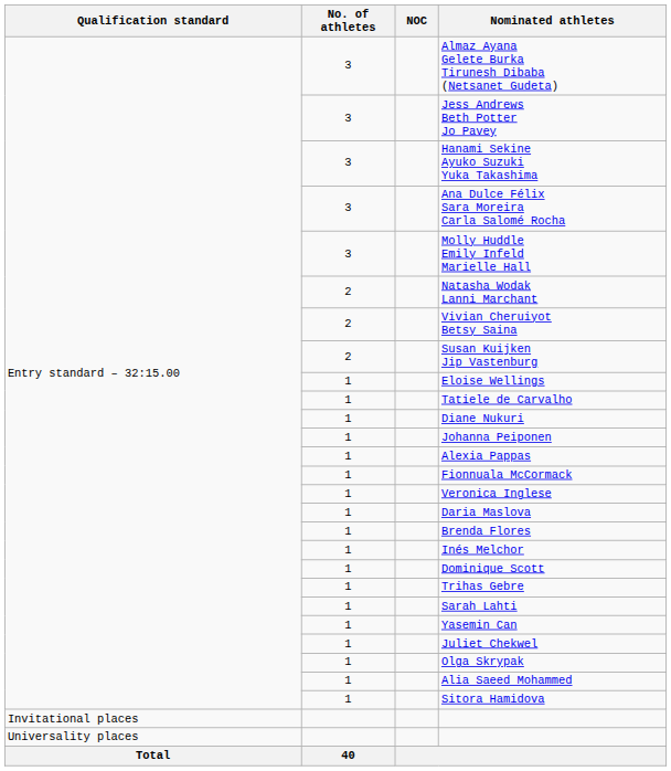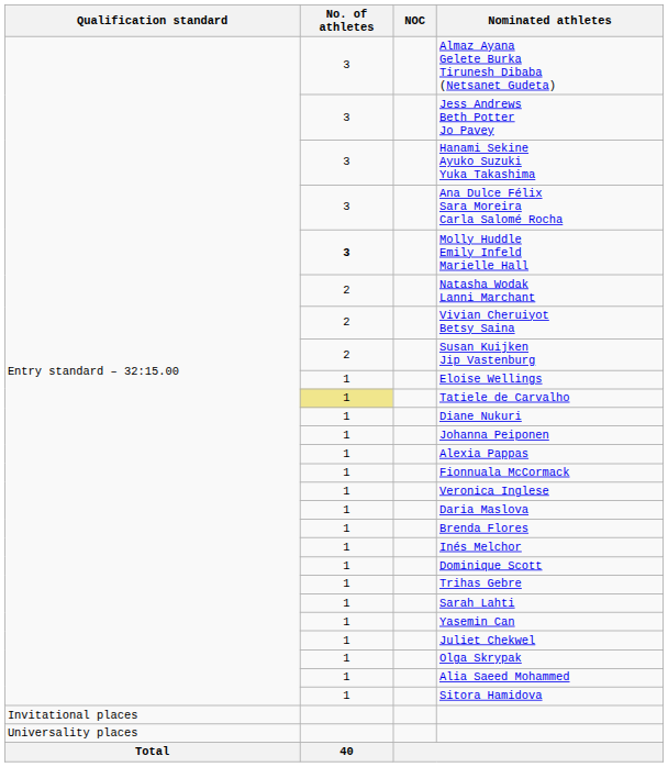Molly Huddle Emily Infeld Marielle Hall | No. of athletes: normal -> bold
Tatiele de Carvalho | No. of athletes: no background -> khaki background
